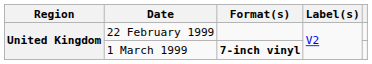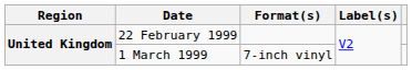1 March 1999 | Format(s): bold -> normal
